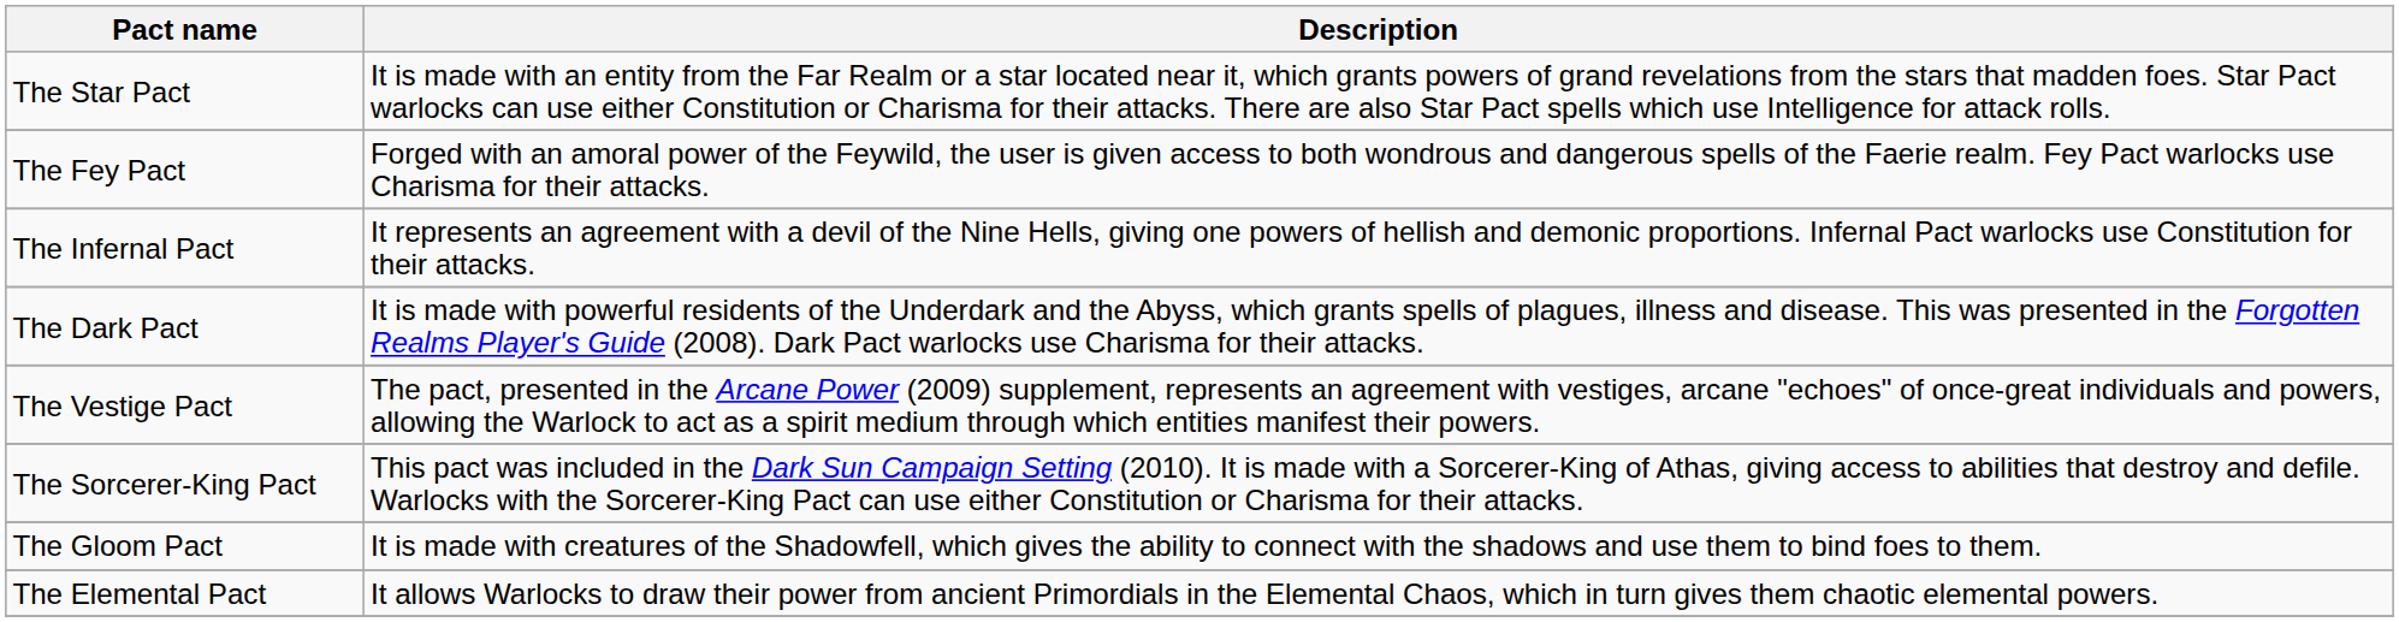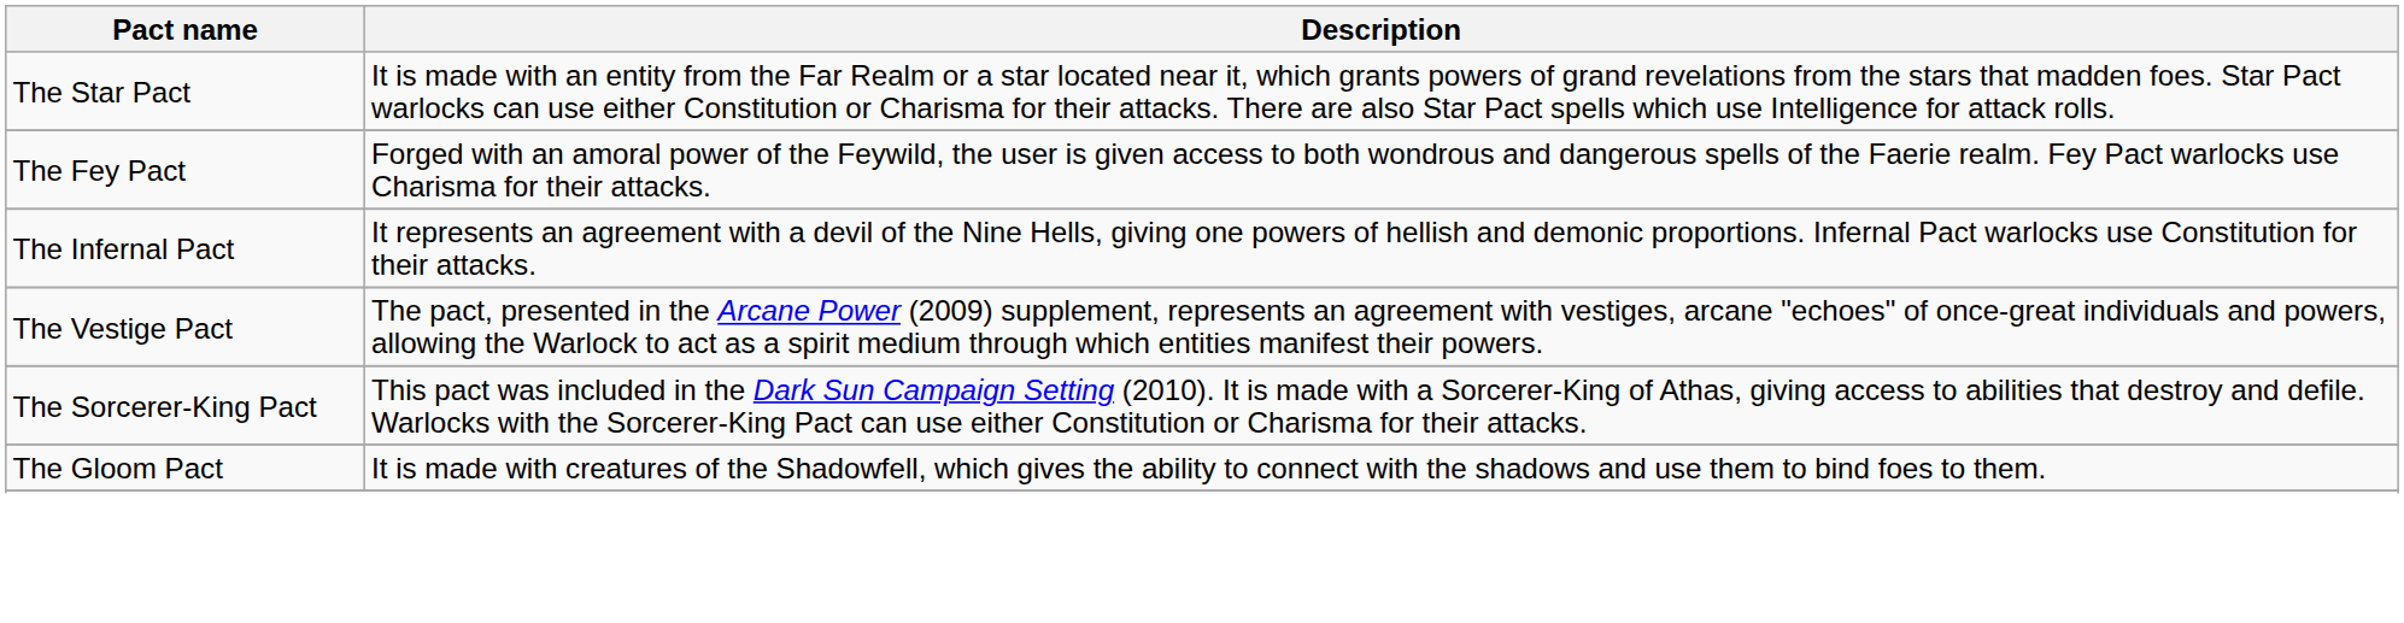- row: The Dark Pact | It is made with powerful residents of the Underdark and the Abyss, which grants spells of plagues, illness and disease. This was presented in the Forgotten Realms Player's Guide (2008). Dark Pact warlocks use Charisma for their attacks.
- row: The Elemental Pact | It allows Warlocks to draw their power from ancient Primordials in the Elemental Chaos, which in turn gives them chaotic elemental powers.
